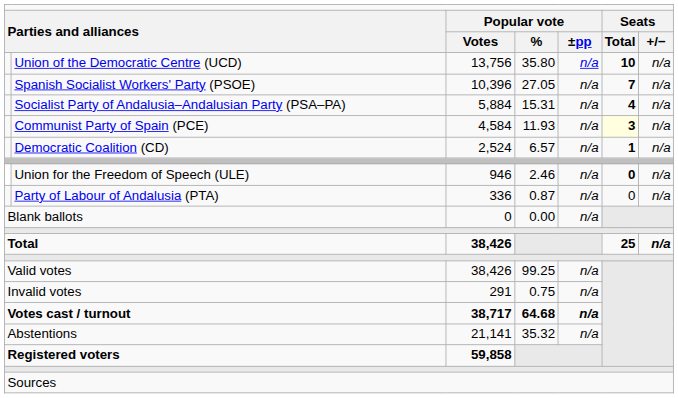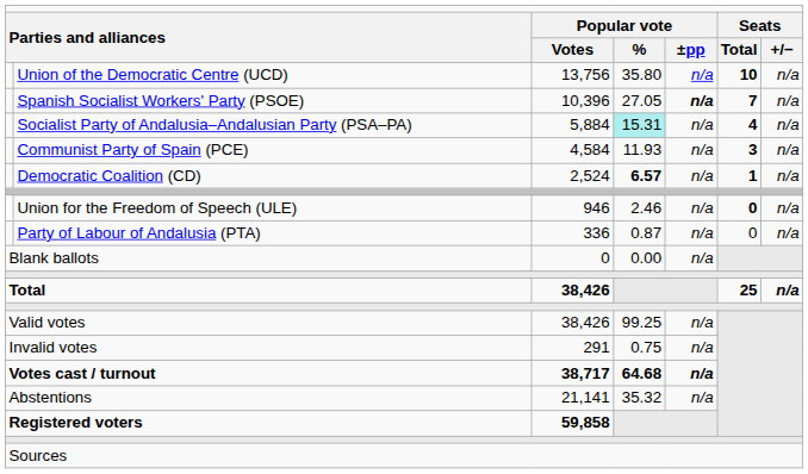Spanish Socialist Workers' Party (PSOE) | column 5: normal -> bold
Socialist Party of Andalusia–Andalusian Party (PSA–PA) | column 4: no background -> paleturquoise background
Communist Party of Spain (PCE) | column 6: lightyellow background -> no background
Democratic Coalition (CD) | column 4: normal -> bold
